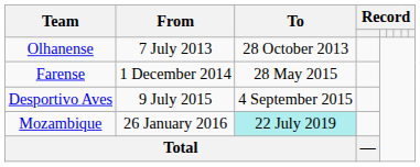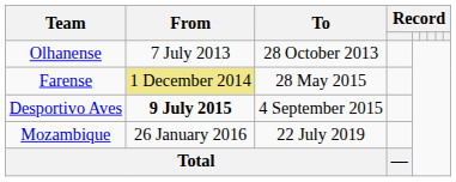Farense | From: no background -> khaki background
Desportivo Aves | From: normal -> bold
Mozambique | To: paleturquoise background -> no background
